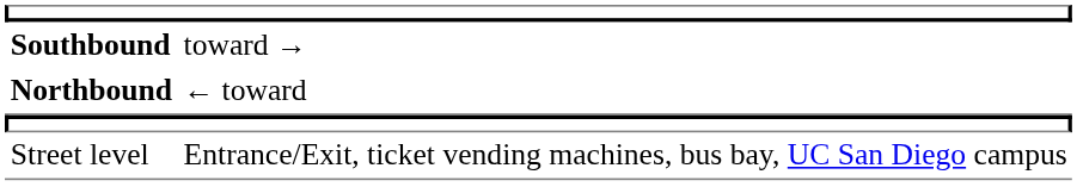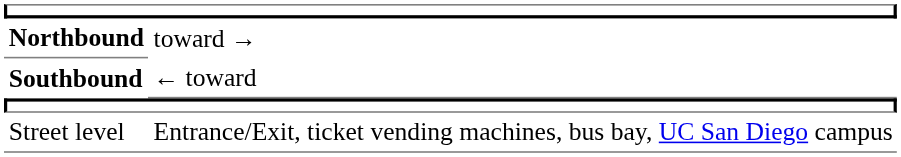row 1 | column 1: Southbound -> Northbound
row 2 | column 1: Northbound -> Southbound
